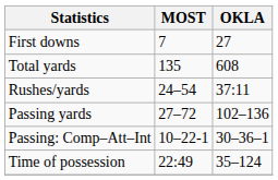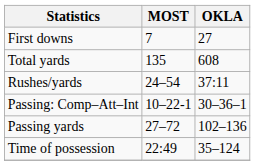rows swapped: Passing yards <-> Passing: Comp–Att–Int
